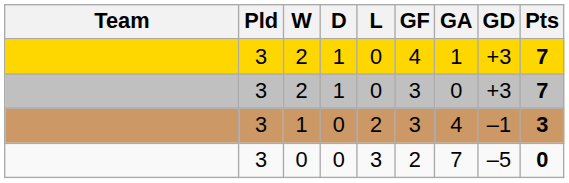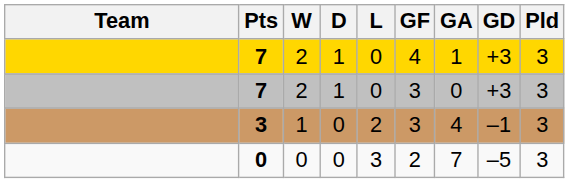columns swapped: Pld <-> Pts
